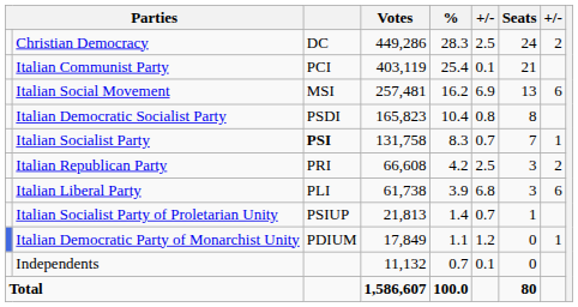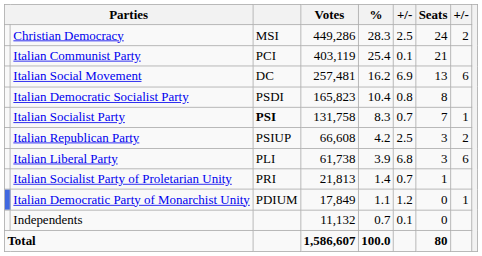Christian Democracy | column 3: DC -> MSI
Italian Social Movement | column 3: MSI -> DC
Italian Republican Party | column 3: PRI -> PSIUP
Italian Socialist Party of Proletarian Unity | column 3: PSIUP -> PRI
